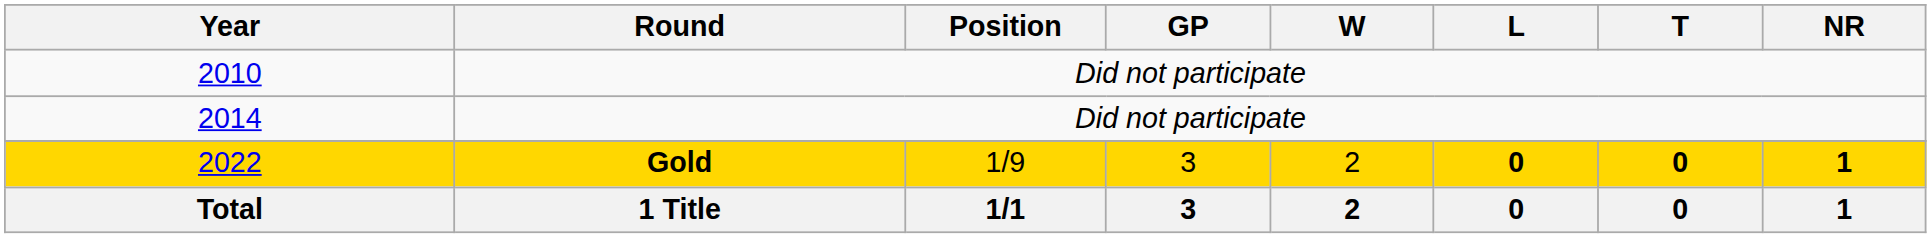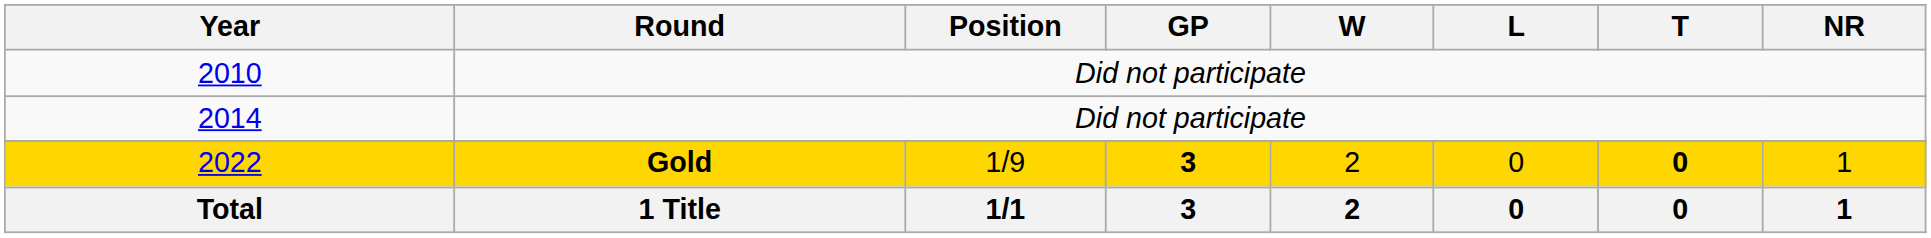2022 | GP: normal -> bold
2022 | L: bold -> normal
2022 | NR: bold -> normal
